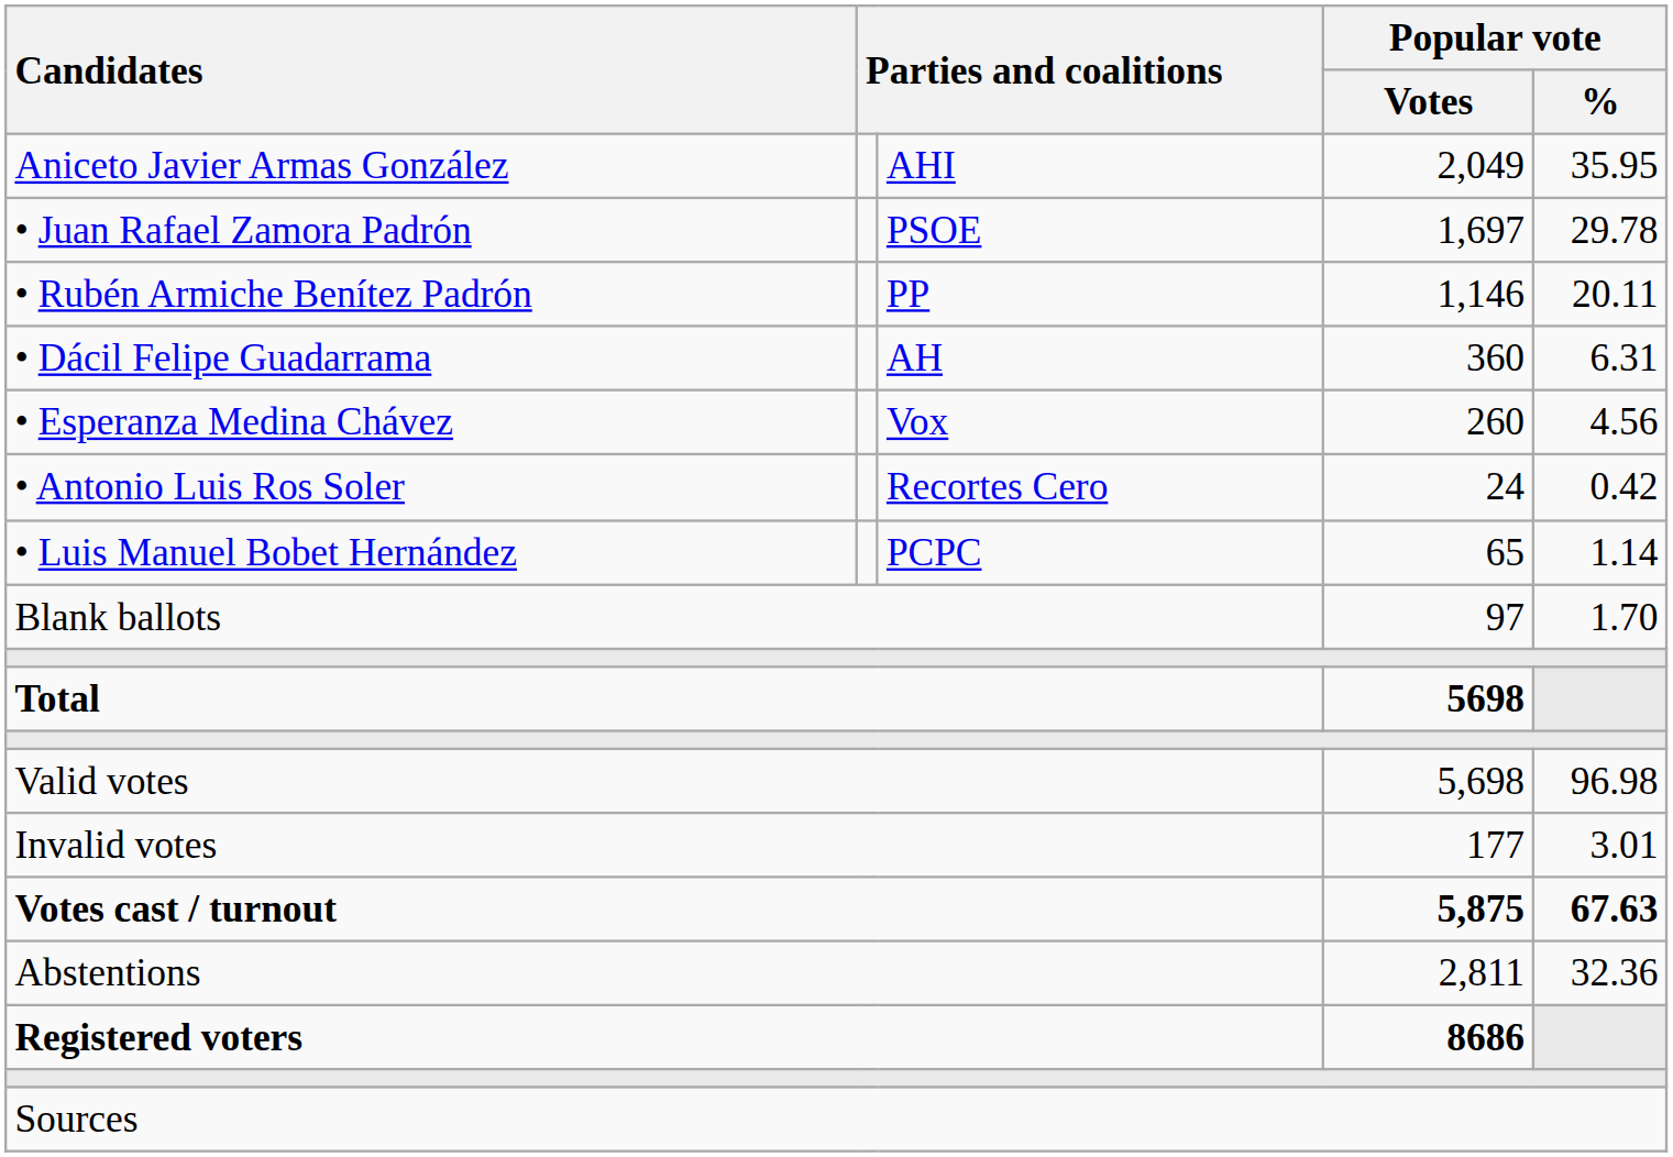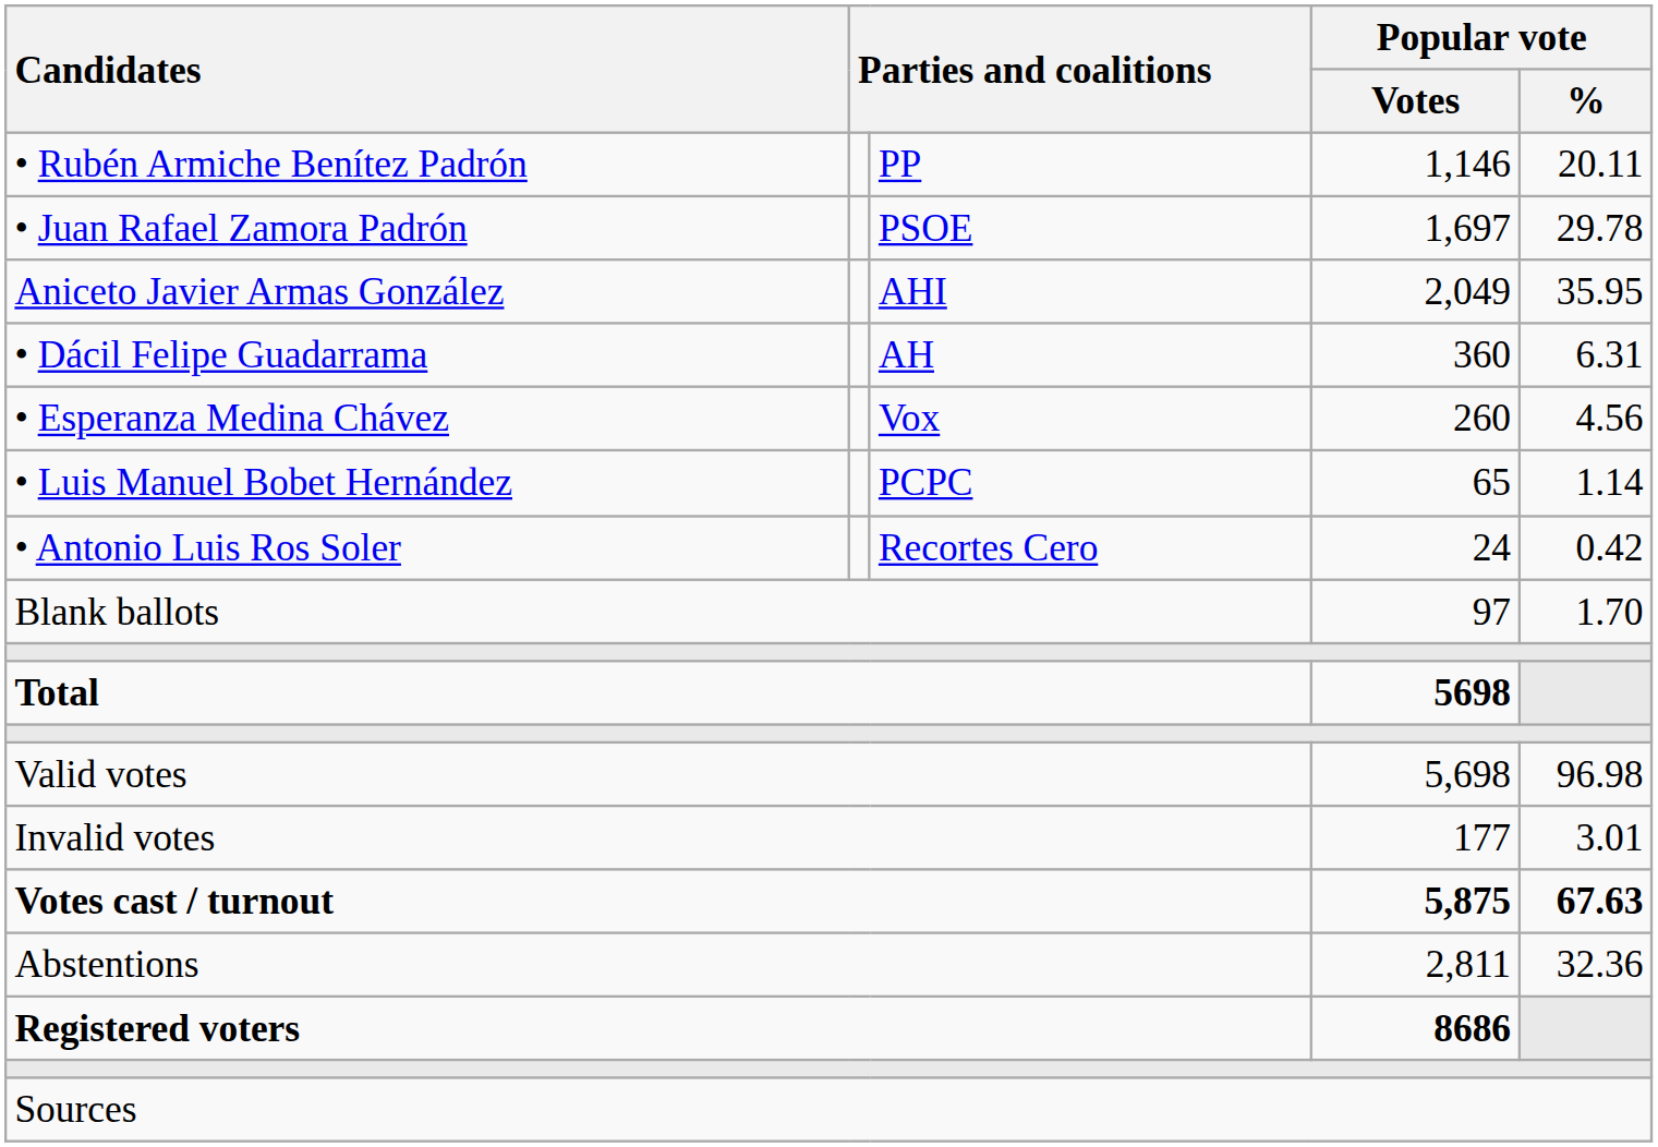rows swapped: Aniceto Javier Armas González <-> • Rubén Armiche Benítez Padrón
rows swapped: • Luis Manuel Bobet Hernández <-> • Antonio Luis Ros Soler
